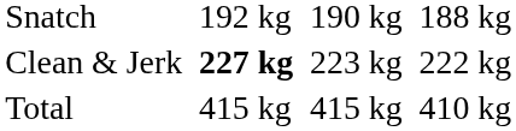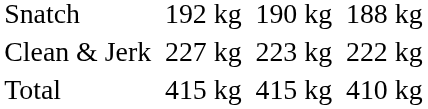Clean & Jerk | column 2: bold -> normal
